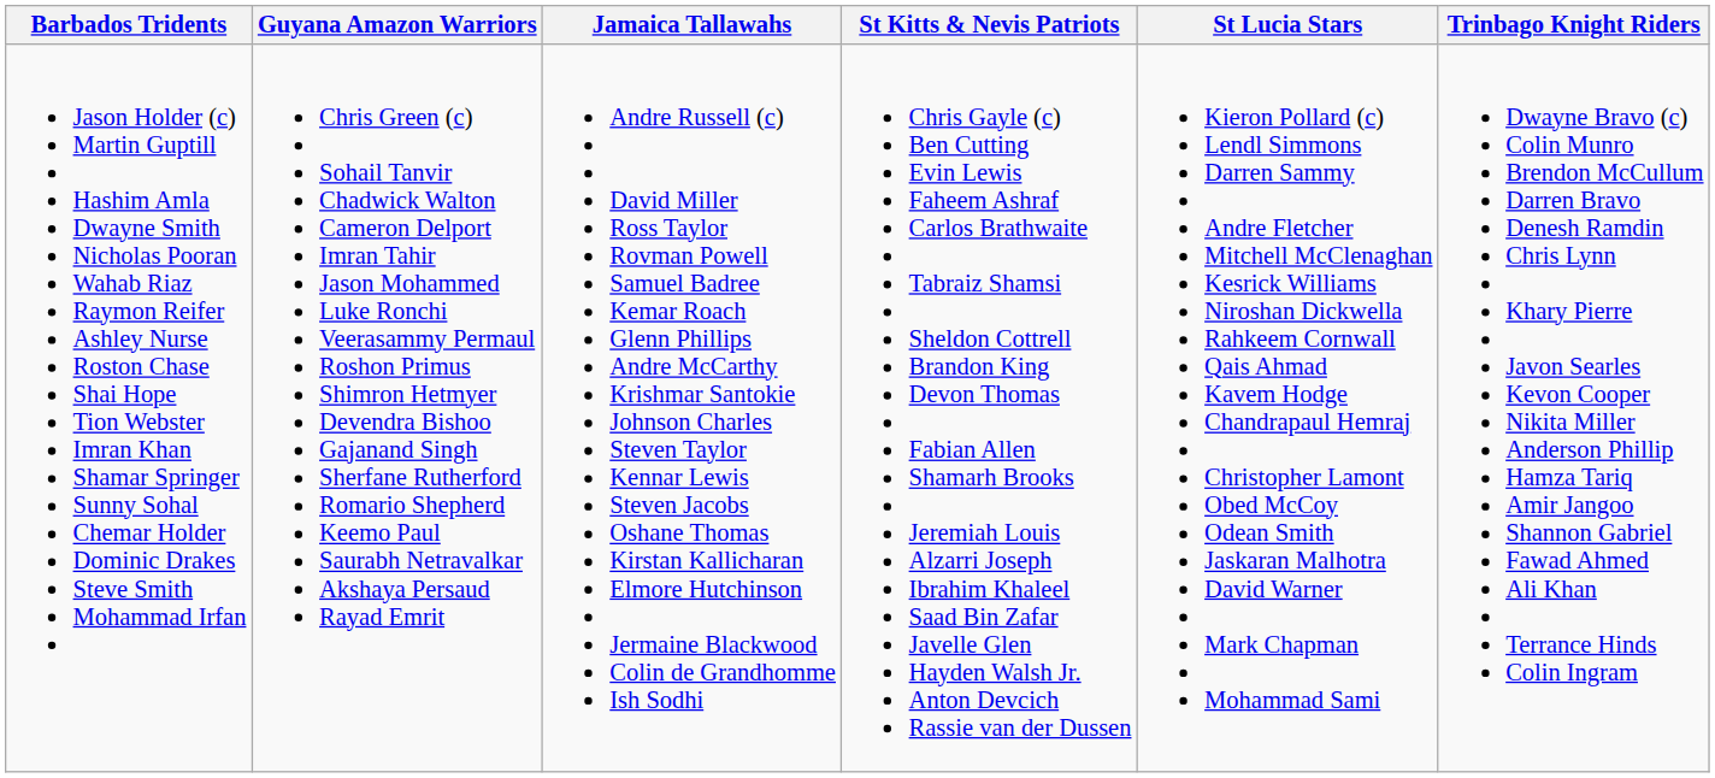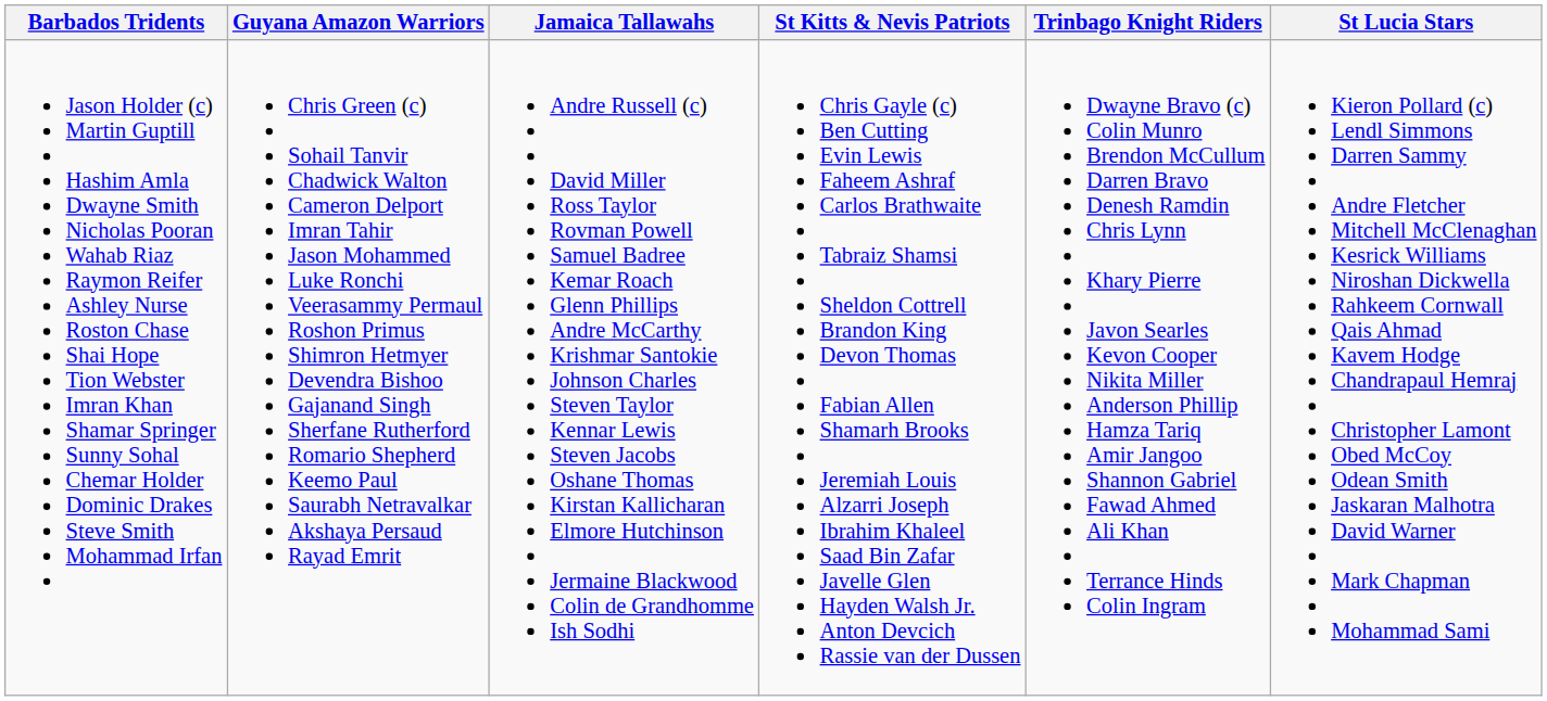columns swapped: St Lucia Stars <-> Trinbago Knight Riders
